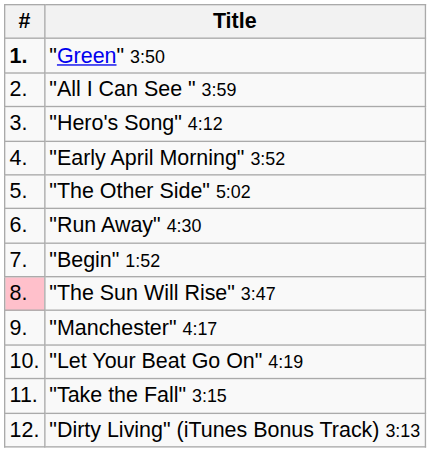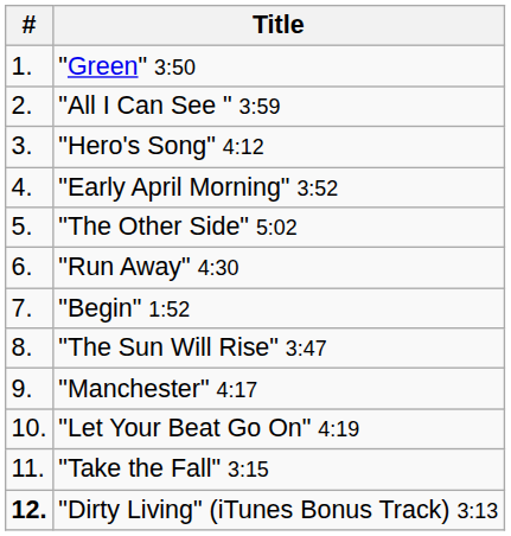"Green" 3:50 | #: bold -> normal
"The Sun Will Rise" 3:47 | #: pink background -> no background
"Dirty Living" (iTunes Bonus Track) 3:13 | #: normal -> bold
